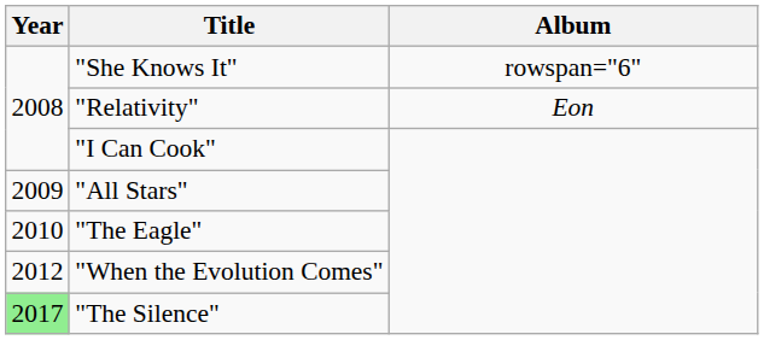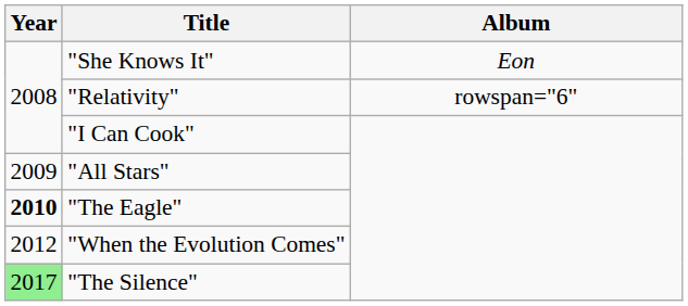"She Knows It" | Album: rowspan="6" -> Eon
"Relativity" | Album: Eon -> rowspan="6"
"The Eagle" | Year: normal -> bold
